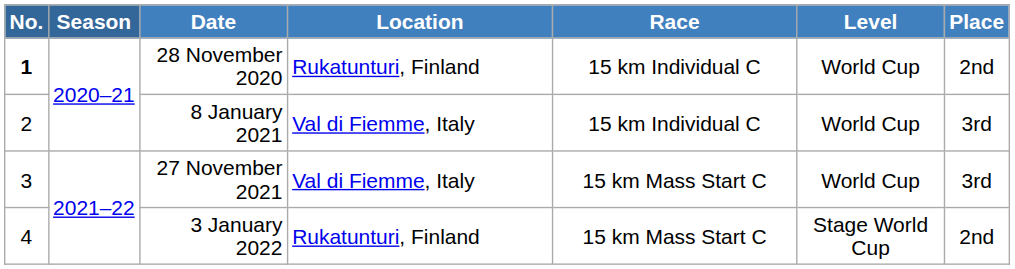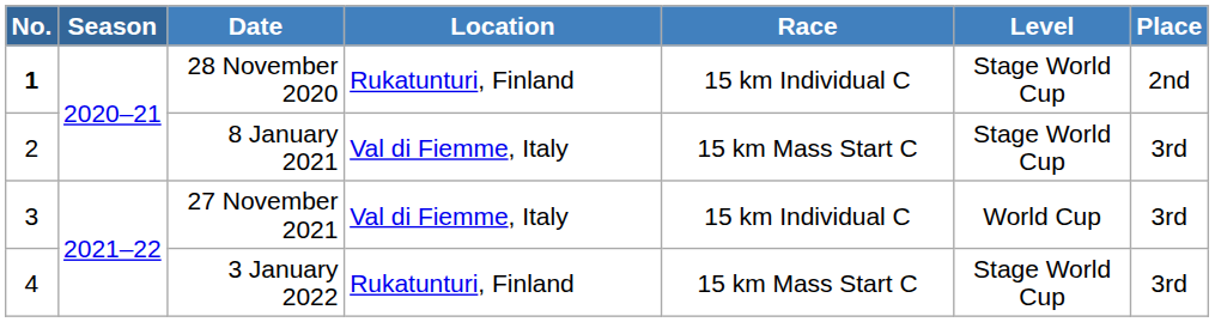28 November 2020 | Level: World Cup -> Stage World Cup
8 January 2021 | Race: 15 km Individual C -> 15 km Mass Start C
8 January 2021 | Level: World Cup -> Stage World Cup
27 November 2021 | Race: 15 km Mass Start C -> 15 km Individual C
3 January 2022 | Place: 2nd -> 3rd
